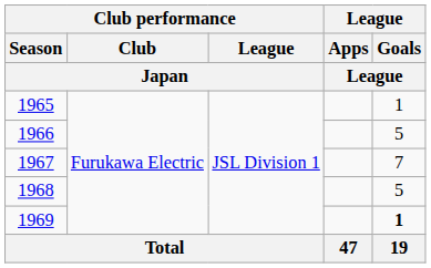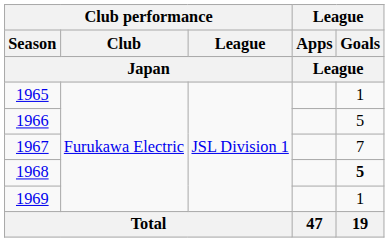1968 | League / Goals / League: normal -> bold
1969 | League / Goals / League: bold -> normal
